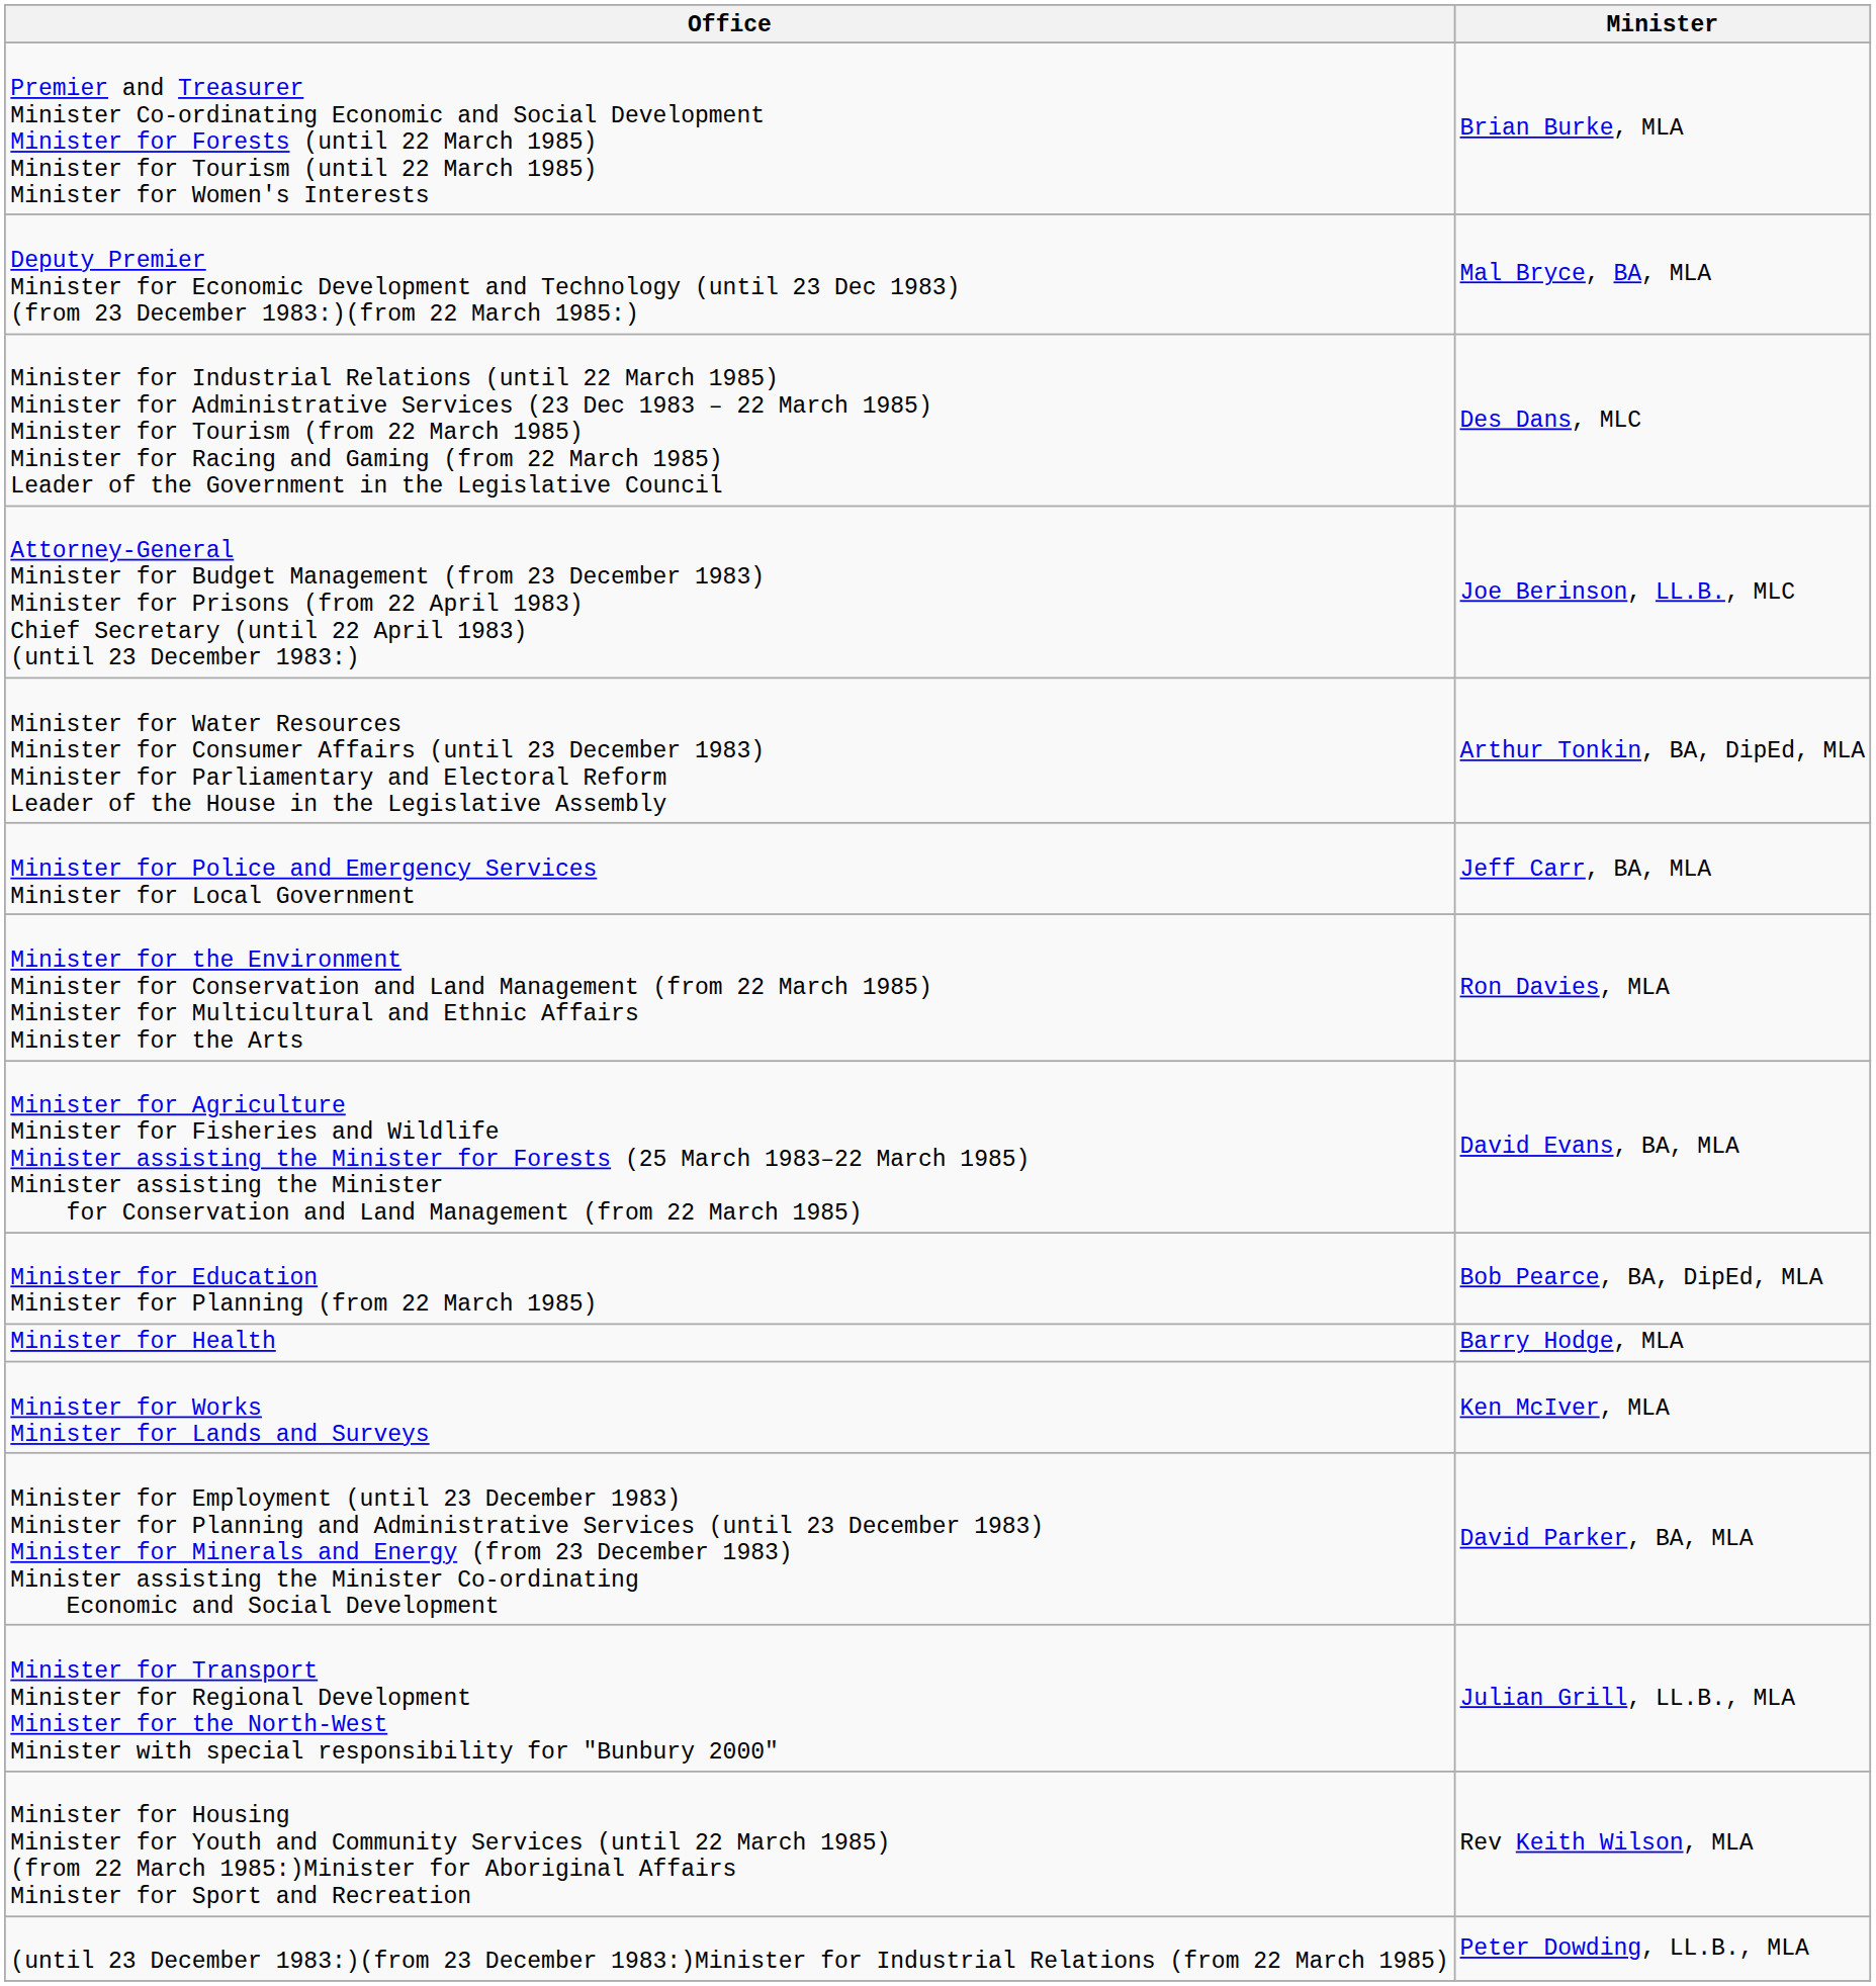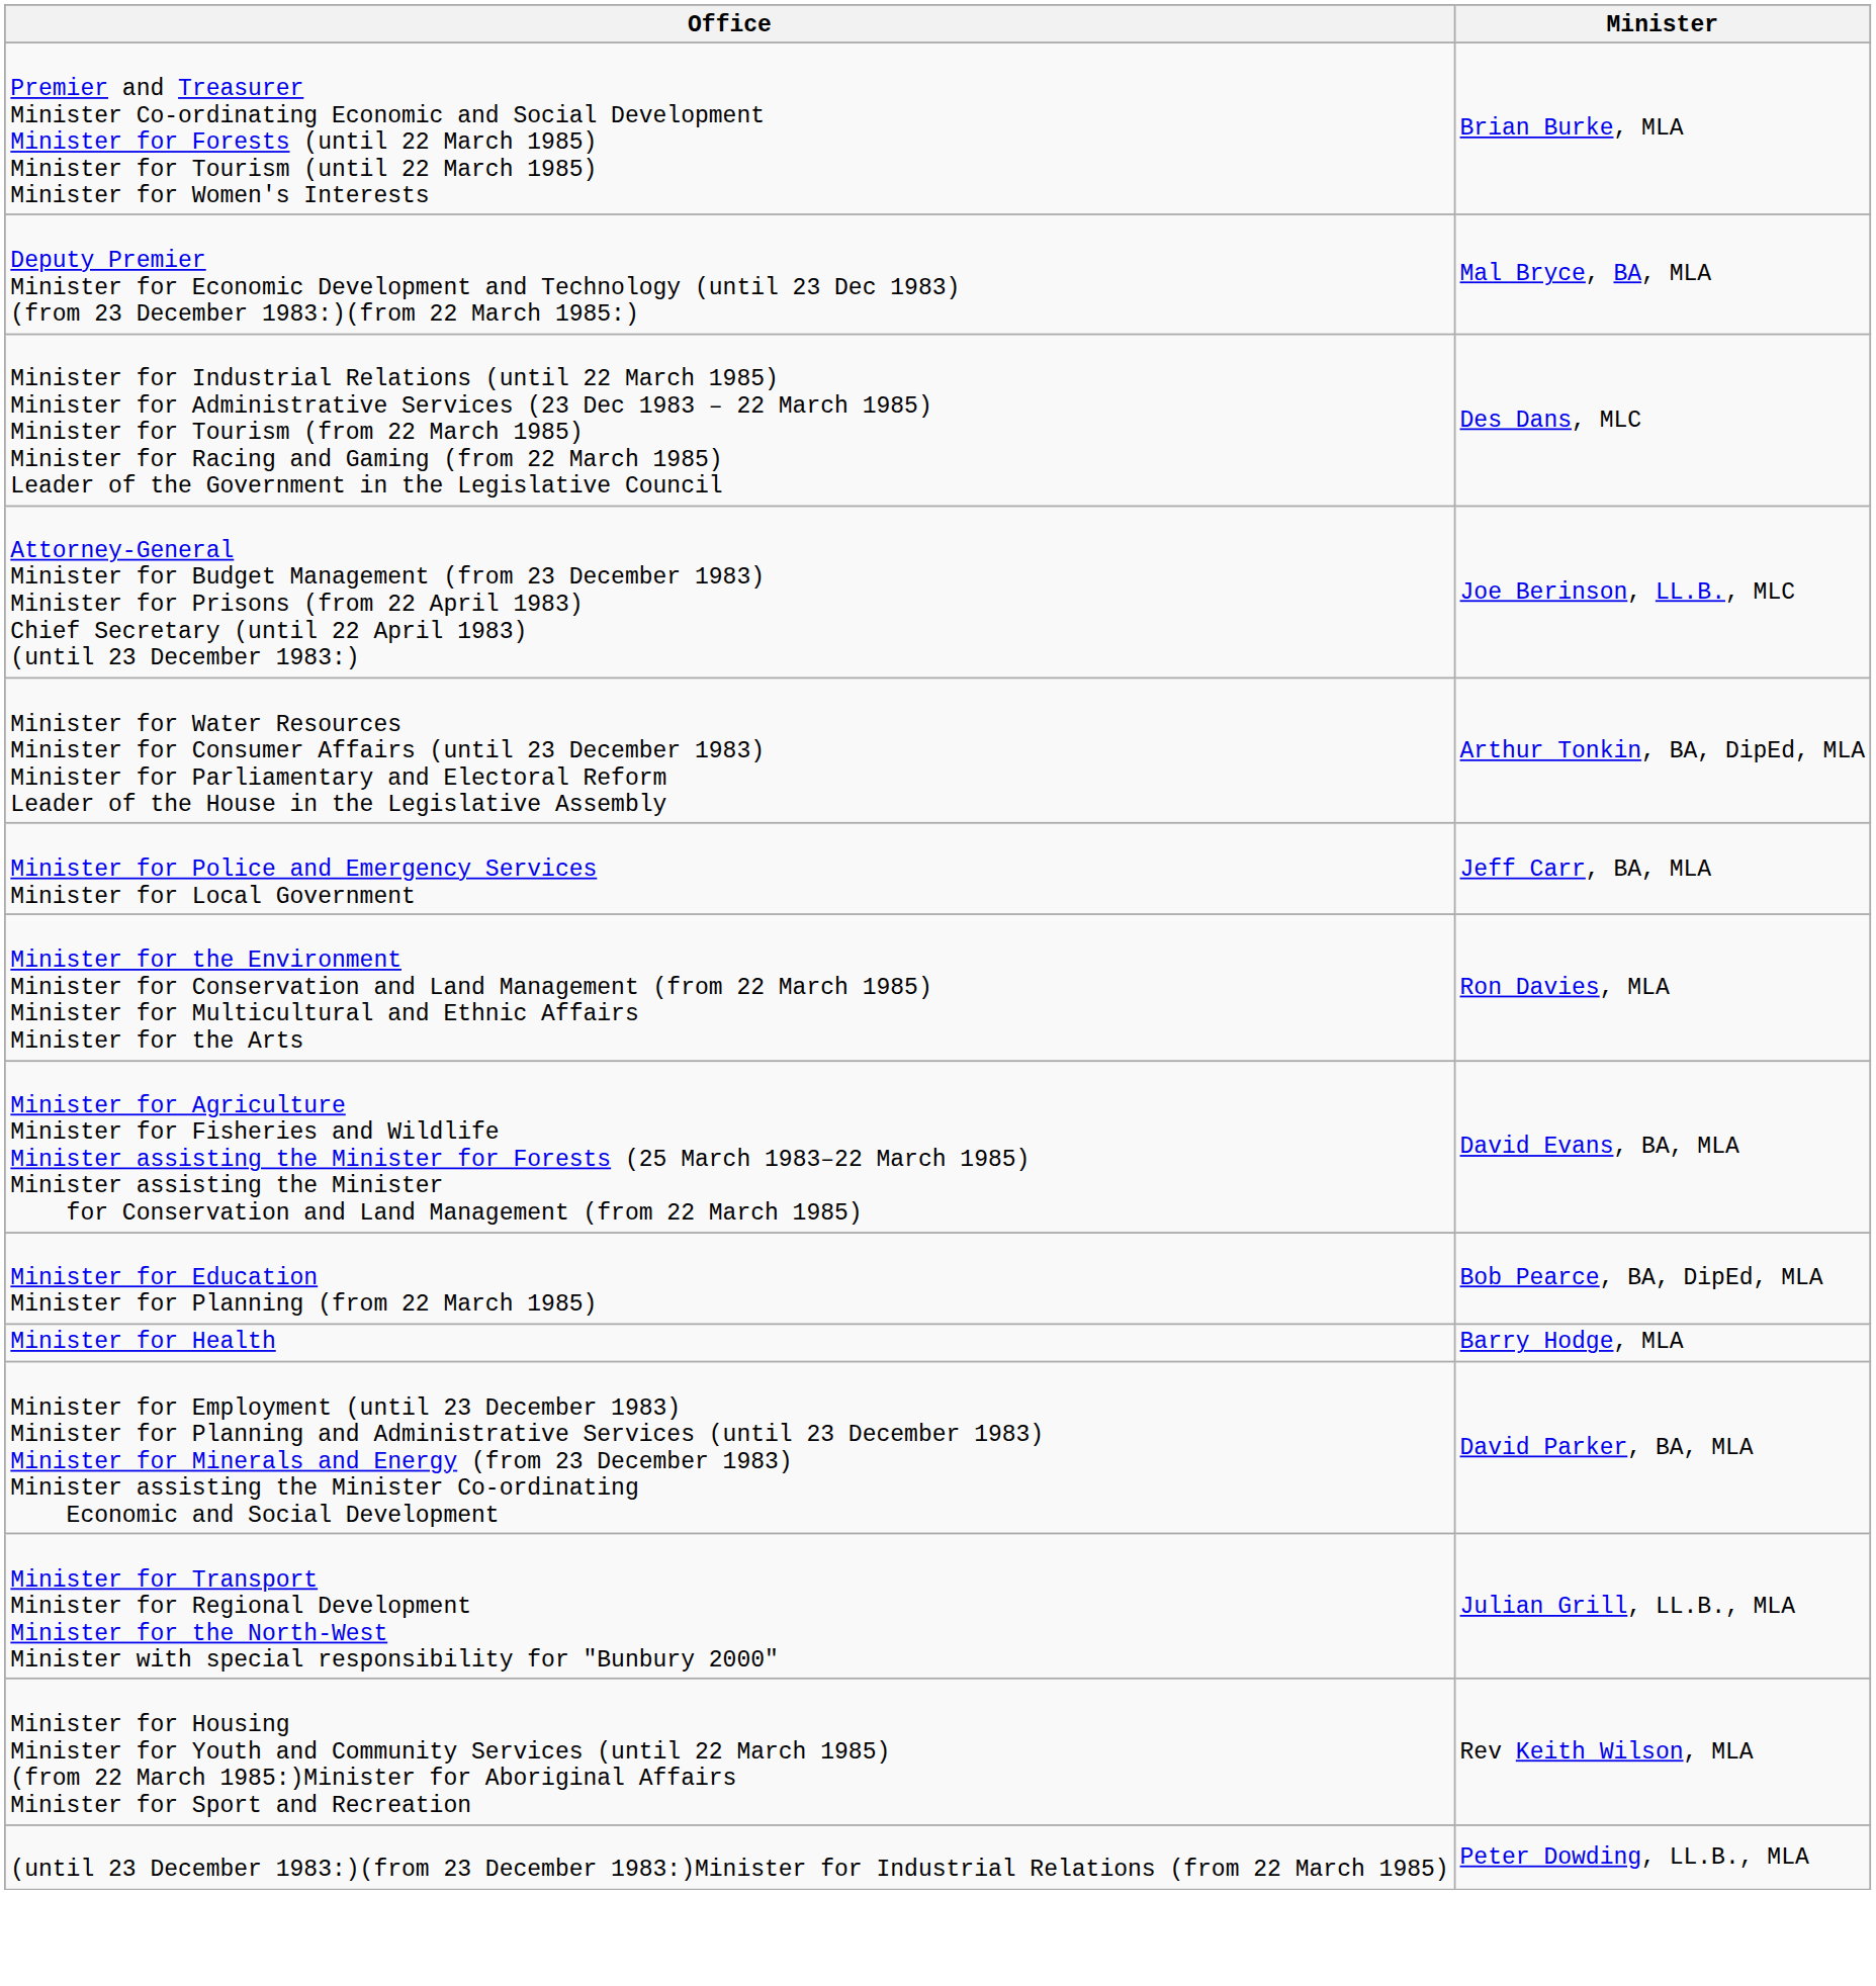- row: Minister for Works Minister for Lands and Surveys | Ken McIver, MLA
